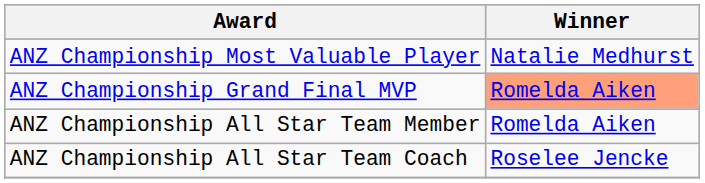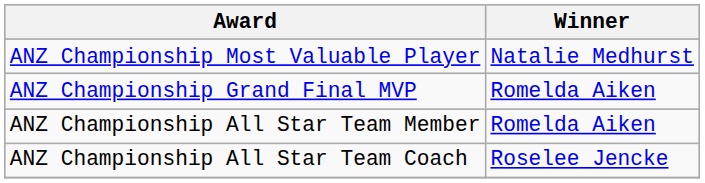ANZ Championship Grand Final MVP | Winner: lightsalmon background -> no background
